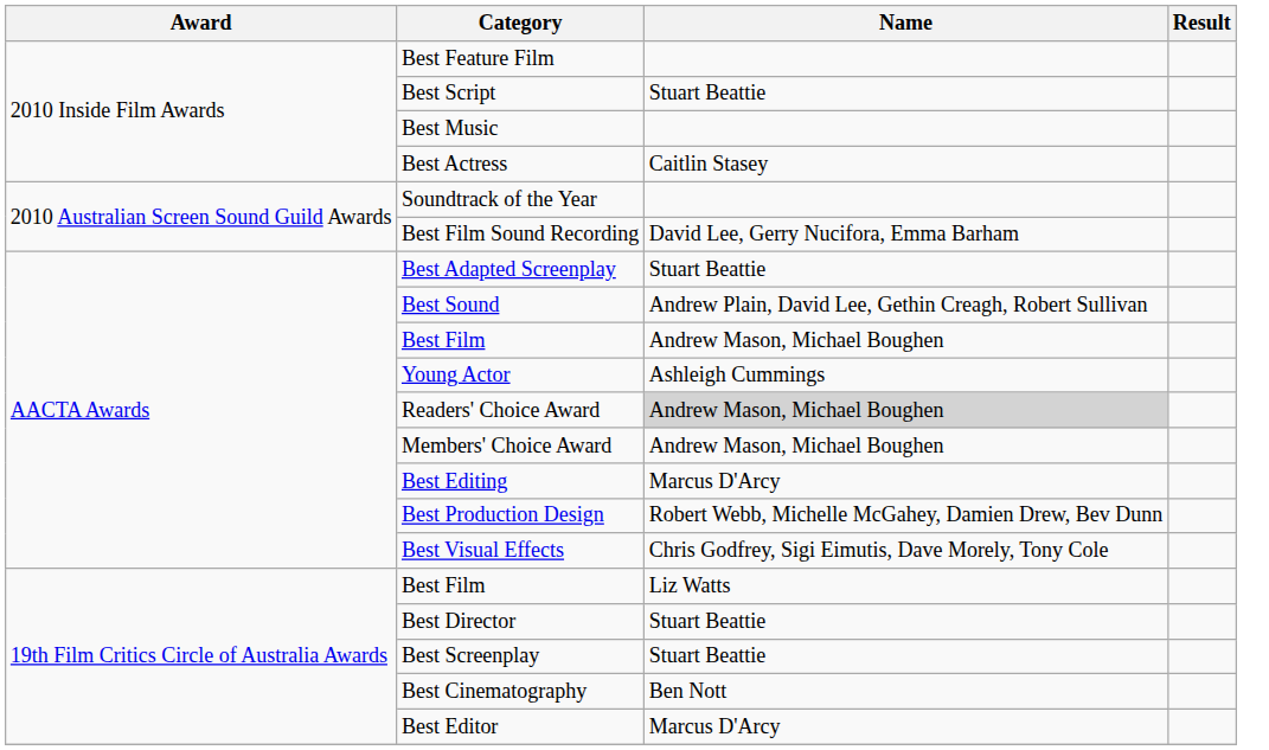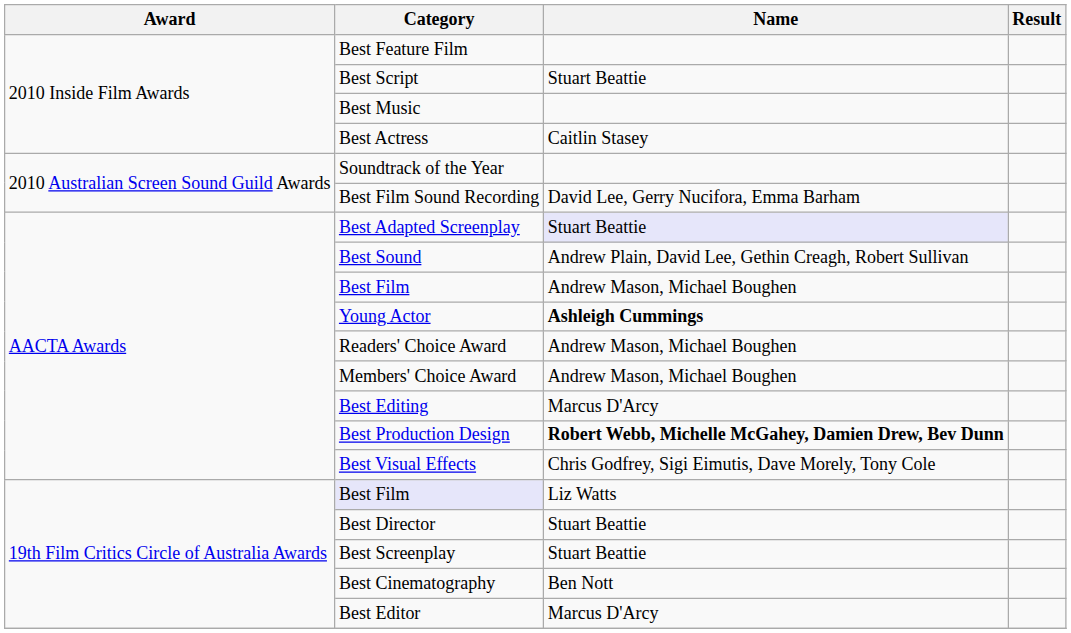Best Adapted Screenplay | Name: no background -> lavender background
Young Actor | Name: normal -> bold
Readers' Choice Award | Name: lightgrey background -> no background
Best Production Design | Name: normal -> bold
Best Film / Liz Watts | Category: no background -> lavender background
